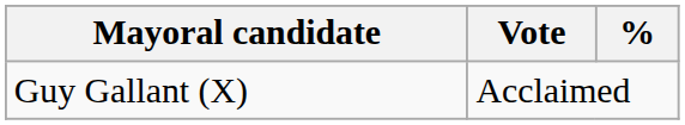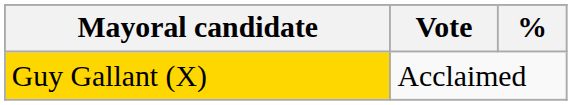Guy Gallant (X) | Mayoral candidate: no background -> gold background
